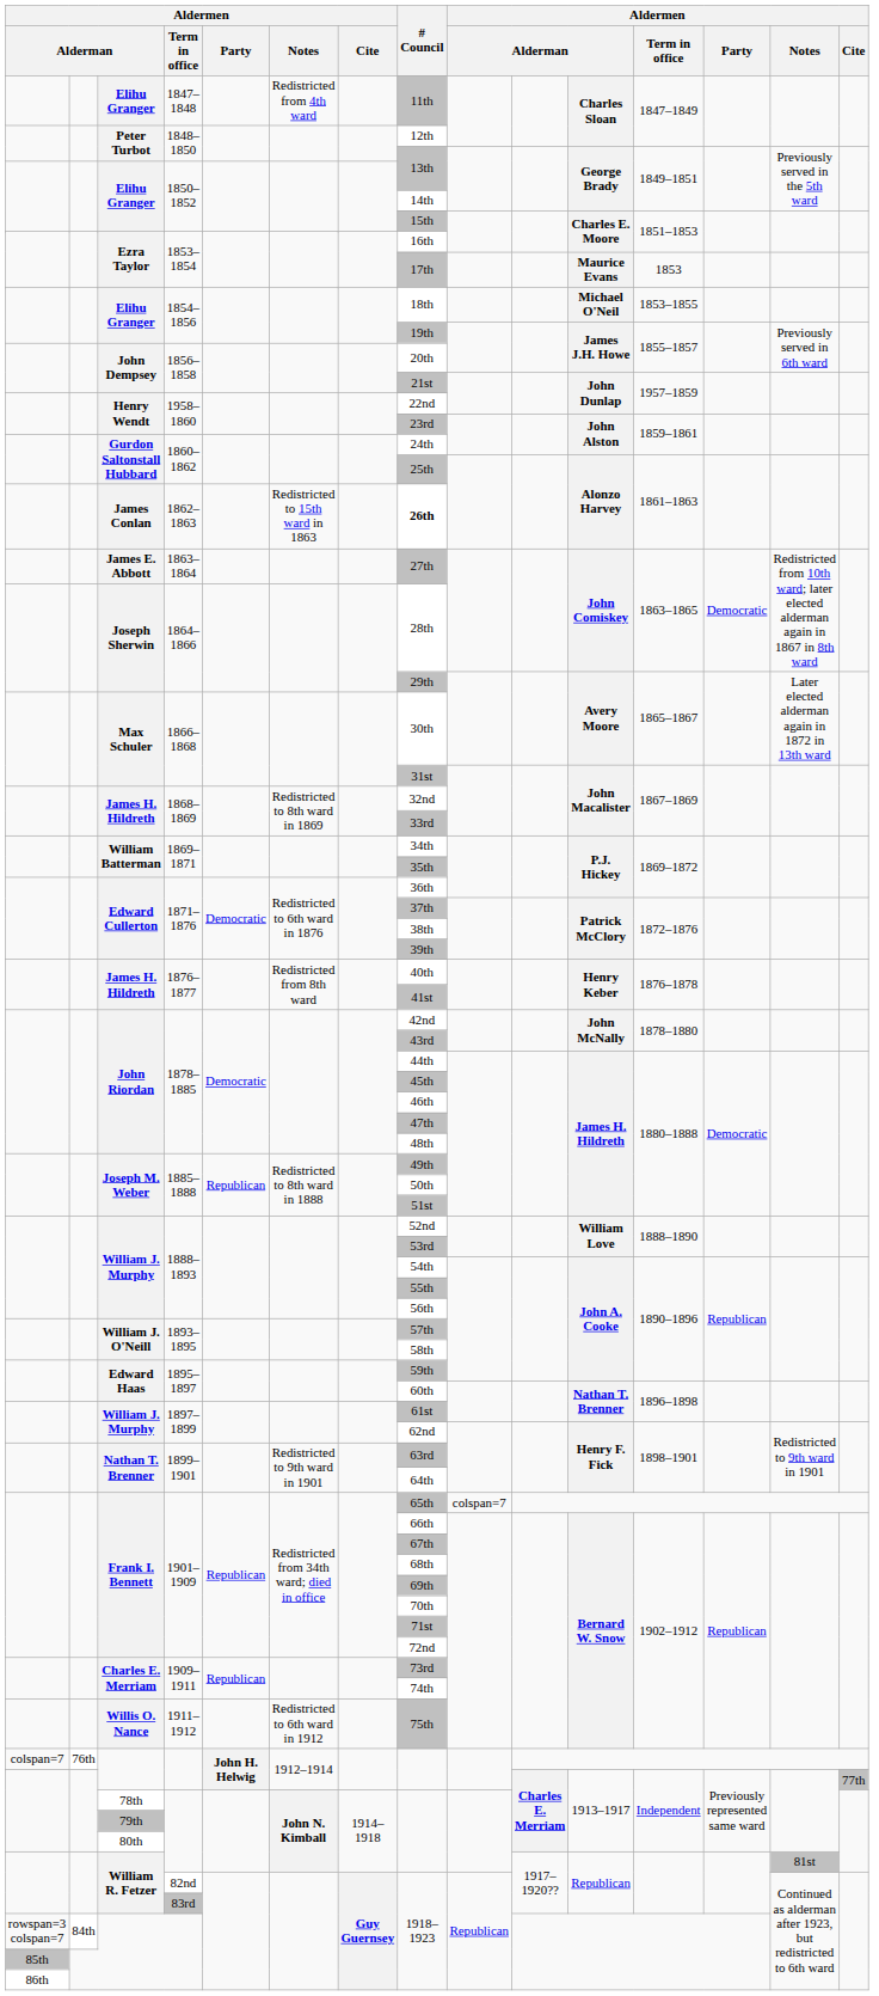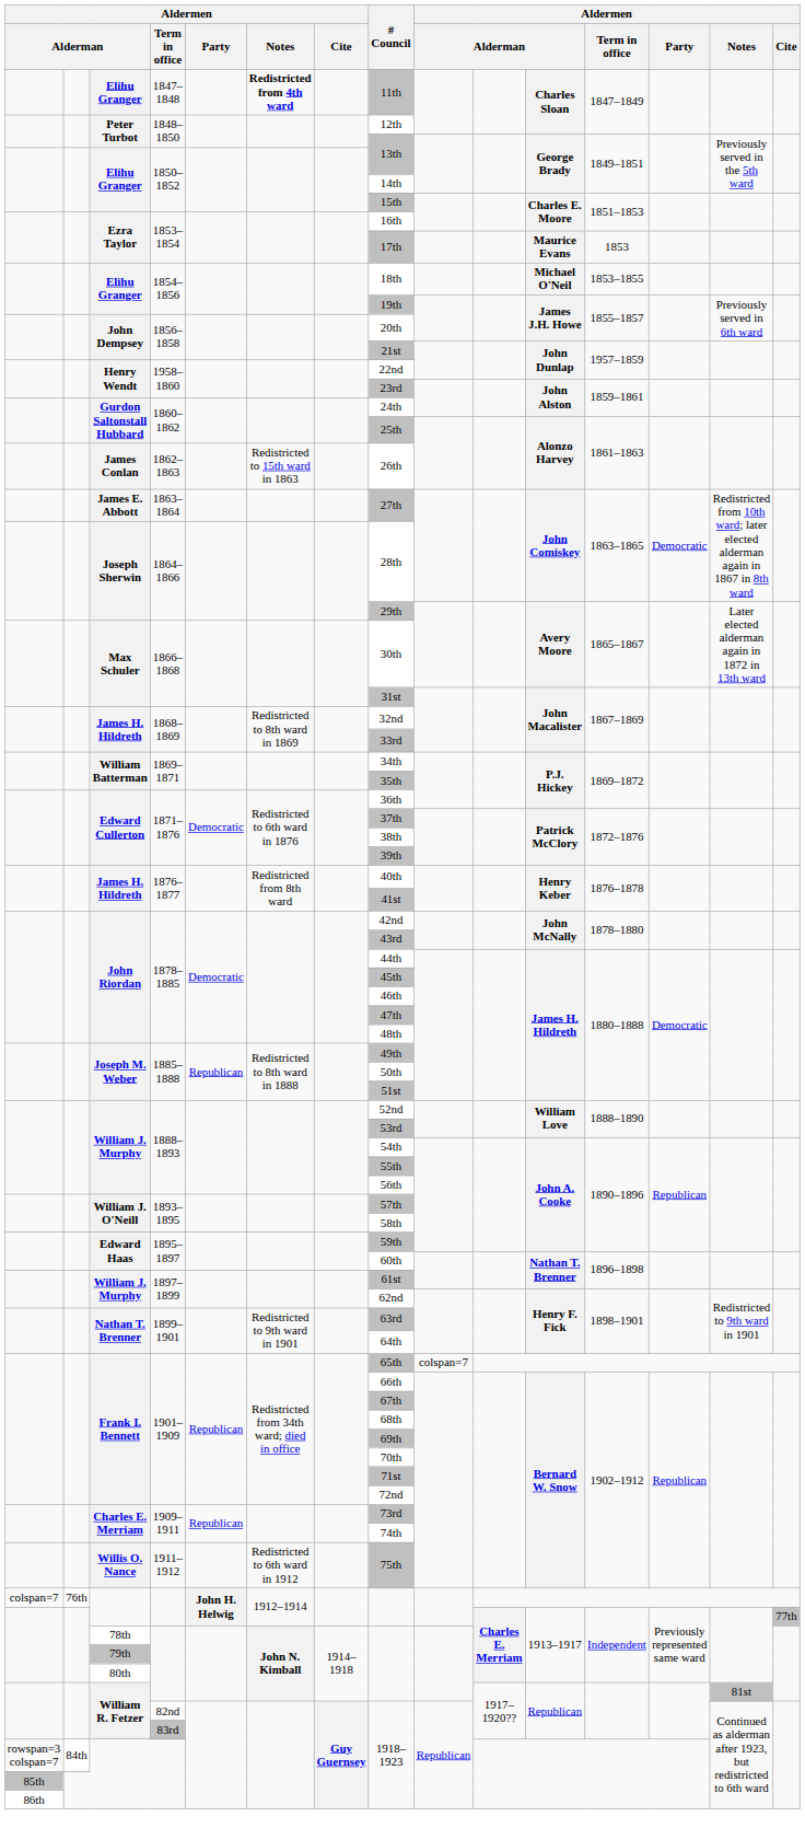1847–1848 | column 6: normal -> bold
1862–1863 | # Council: bold -> normal
